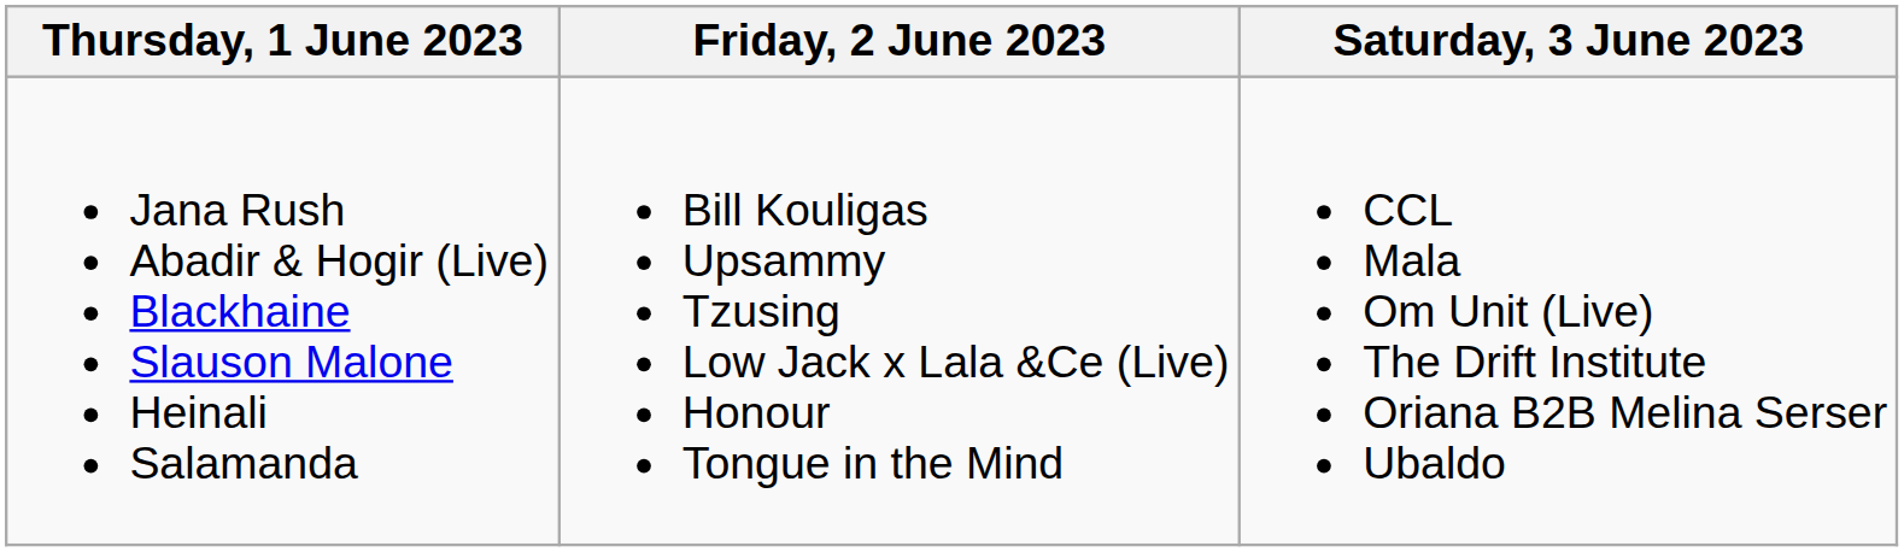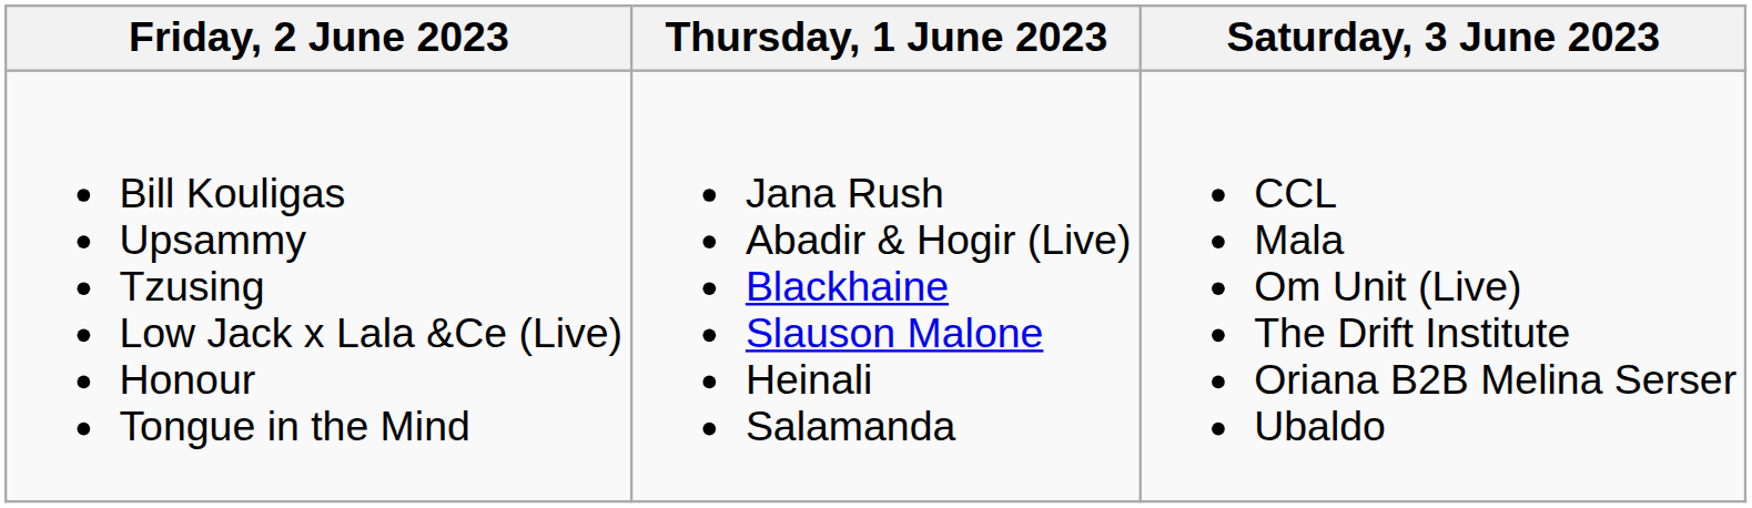columns swapped: Thursday, 1 June 2023 <-> Friday, 2 June 2023
